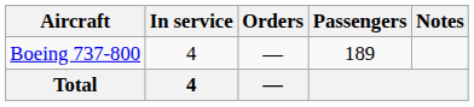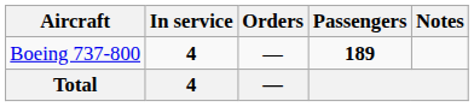Boeing 737-800 | In service: normal -> bold
Boeing 737-800 | Passengers: normal -> bold
